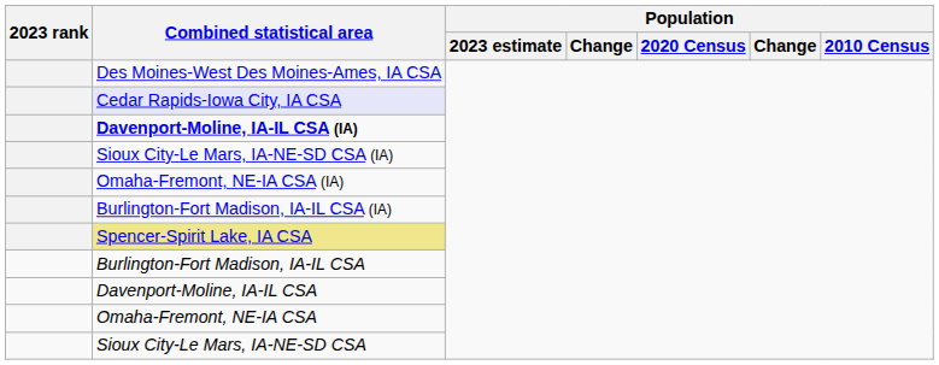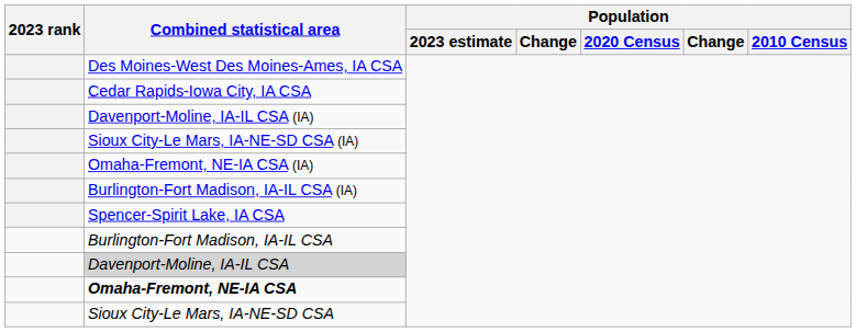Cedar Rapids-Iowa City, IA CSA | Combined statistical area: lavender background -> no background
Davenport-Moline, IA-IL CSA (IA) | Combined statistical area: bold -> normal
Spencer-Spirit Lake, IA CSA | Combined statistical area: khaki background -> no background
Davenport-Moline, IA-IL CSA | Combined statistical area: no background -> lightgrey background
Omaha-Fremont, NE-IA CSA | Combined statistical area: normal -> bold
